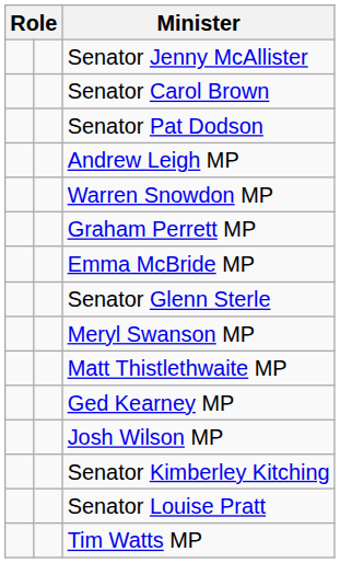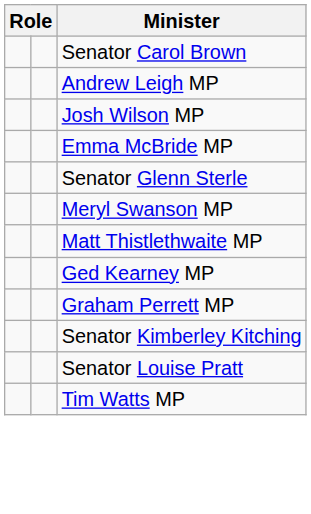- row: Senator Jenny McAllister
- row: Senator Pat Dodson
- row: Warren Snowdon MP
rows swapped: Graham Perrett MP <-> Josh Wilson MP
